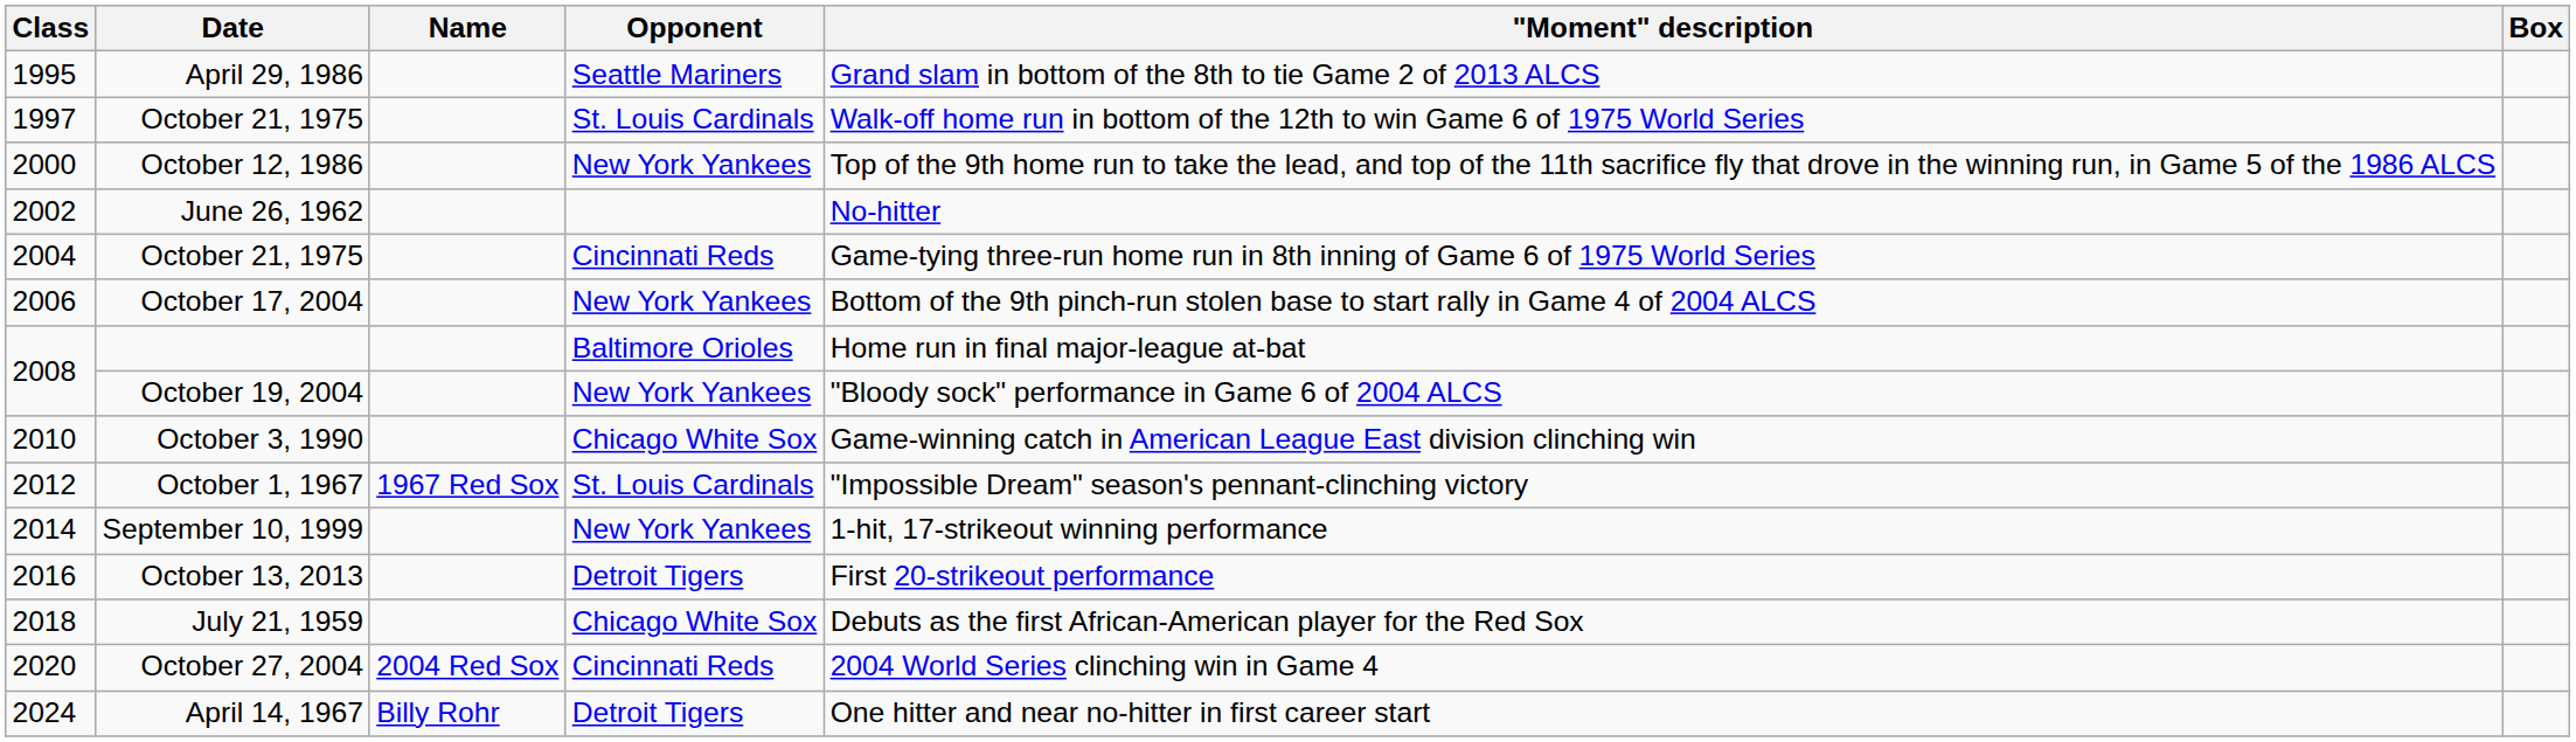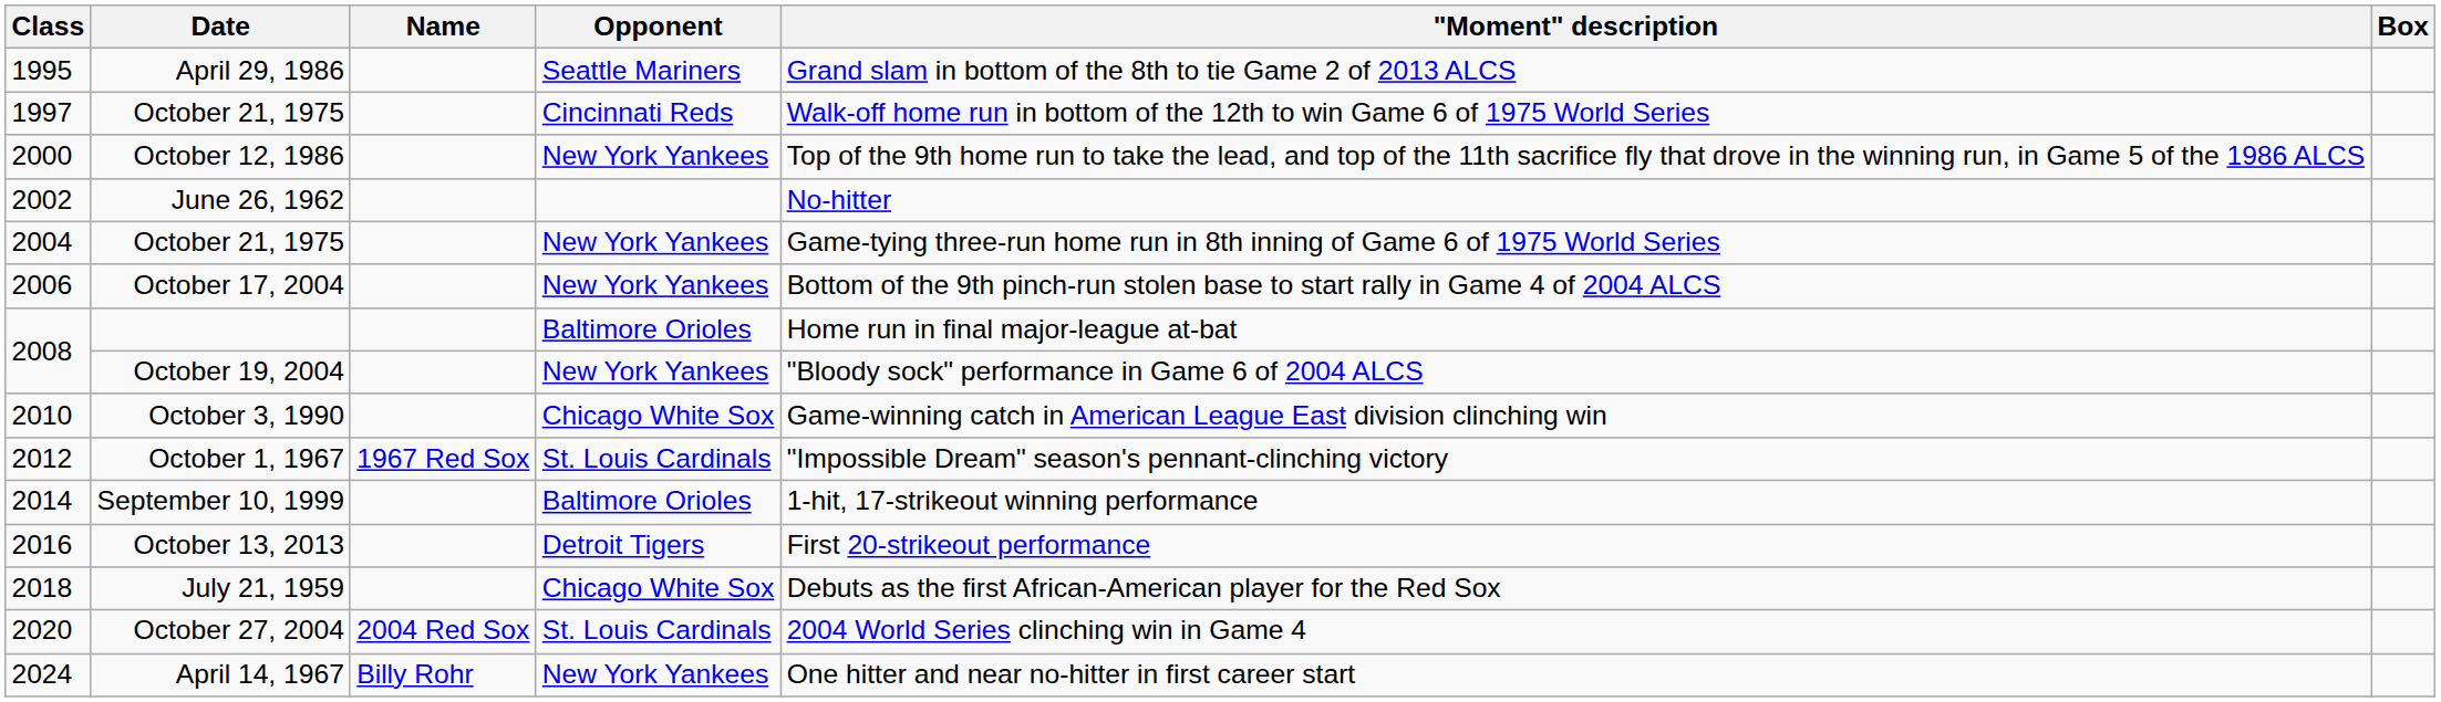1997 / October 21, 1975 | Opponent: St. Louis Cardinals -> Cincinnati Reds
2004 / October 21, 1975 | Opponent: Cincinnati Reds -> New York Yankees
September 10, 1999 | Opponent: New York Yankees -> Baltimore Orioles
October 27, 2004 | Opponent: Cincinnati Reds -> St. Louis Cardinals
April 14, 1967 | Opponent: Detroit Tigers -> New York Yankees
